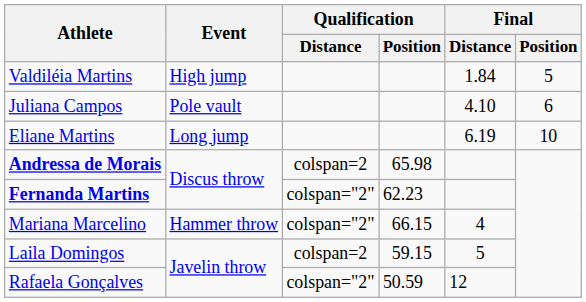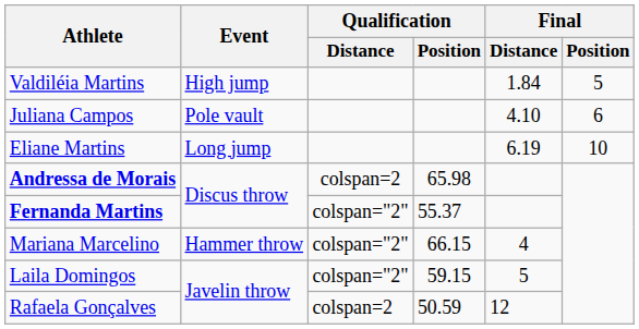Fernanda Martins | Qualification / Position: 62.23 -> 55.37
Laila Domingos | Qualification / Distance: colspan=2 -> colspan="2"
Rafaela Gonçalves | Qualification / Distance: colspan="2" -> colspan=2
